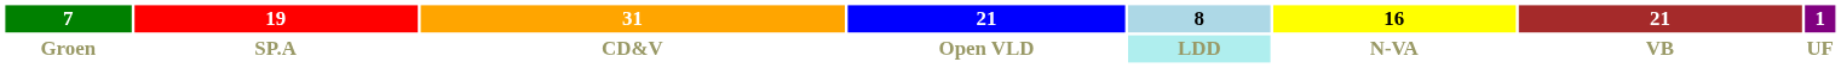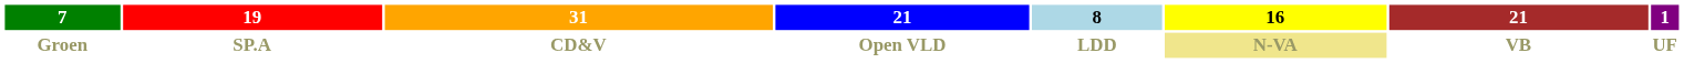Groen | column 5: paleturquoise background -> no background
Groen | column 6: no background -> khaki background
